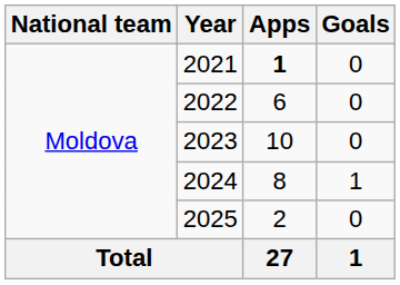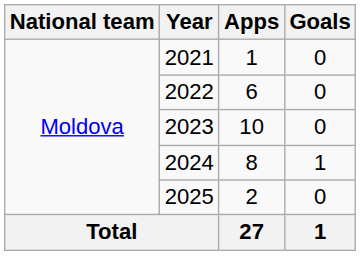2021 | Apps: bold -> normal
